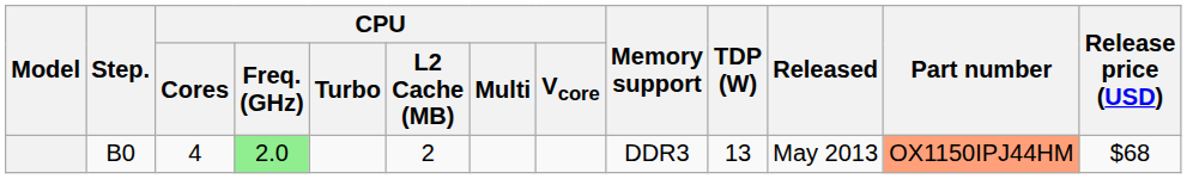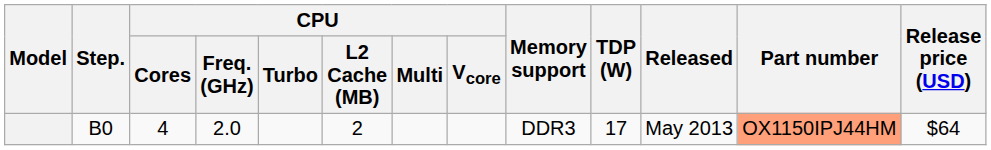row 3 | CPU / Freq. (GHz): lightgreen background -> no background
row 3 | TDP (W): 13 -> 17
row 3 | Release price (USD): $68 -> $64
